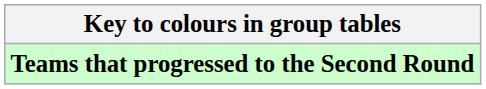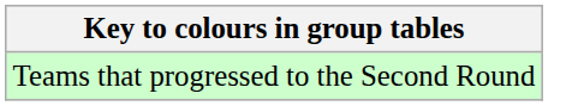row 2 | column 1: bold -> normal
